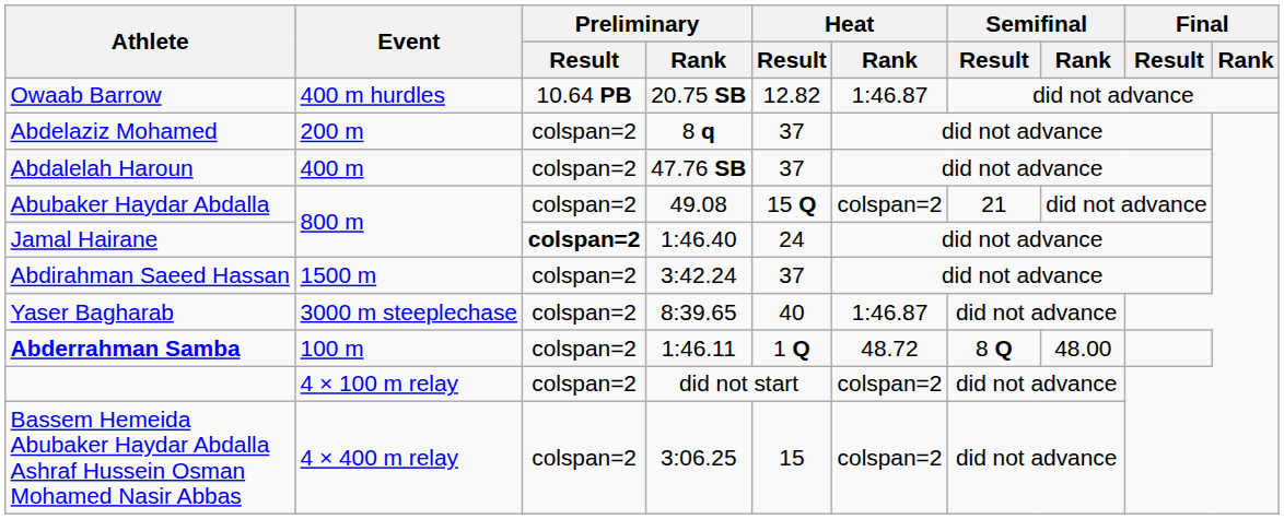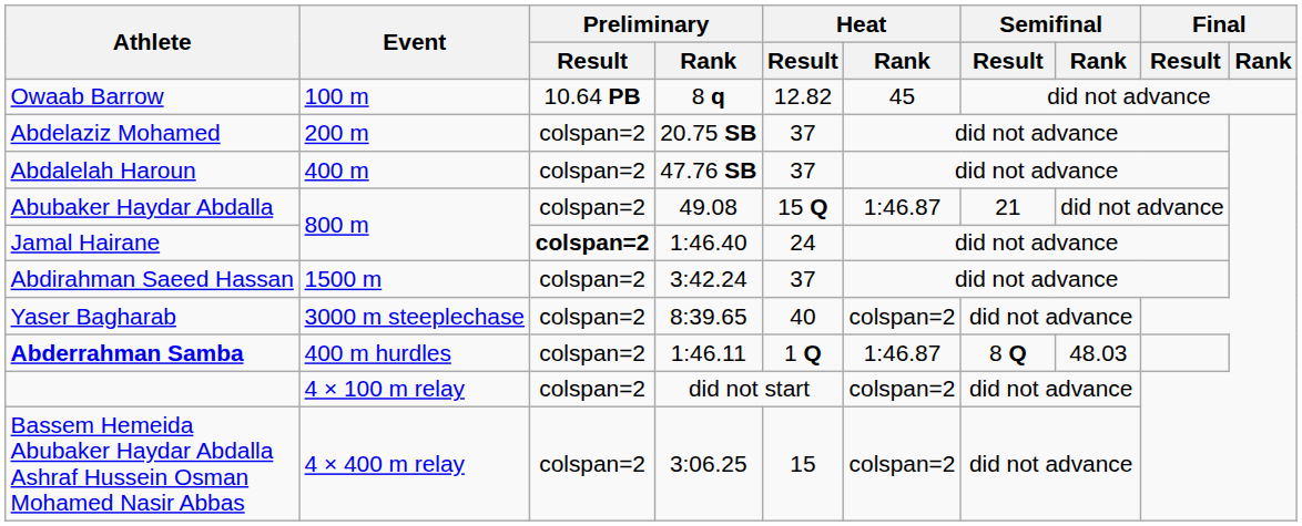Owaab Barrow | Event: 400 m hurdles -> 100 m
Owaab Barrow | Preliminary / Rank: 20.75 SB -> 8 q
Owaab Barrow | Heat / Rank: 1:46.87 -> 45
Abdelaziz Mohamed | Preliminary / Rank: 8 q -> 20.75 SB
Abubaker Haydar Abdalla | Heat / Rank: colspan=2 -> 1:46.87
Yaser Bagharab | Heat / Rank: 1:46.87 -> colspan=2
Abderrahman Samba | Event: 100 m -> 400 m hurdles
Abderrahman Samba | Heat / Rank: 48.72 -> 1:46.87
Abderrahman Samba | Semifinal / Rank: 48.00 -> 48.03
